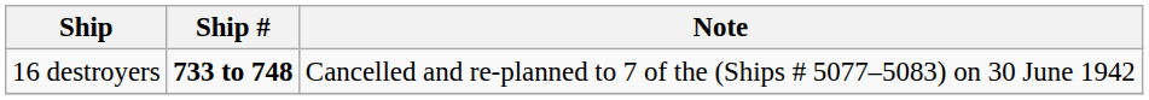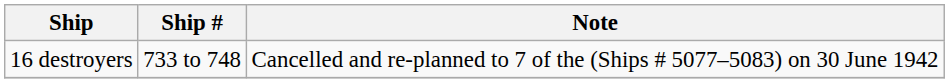16 destroyers | Ship #: bold -> normal
